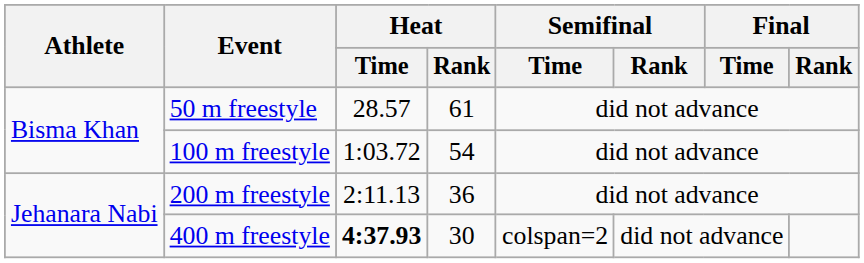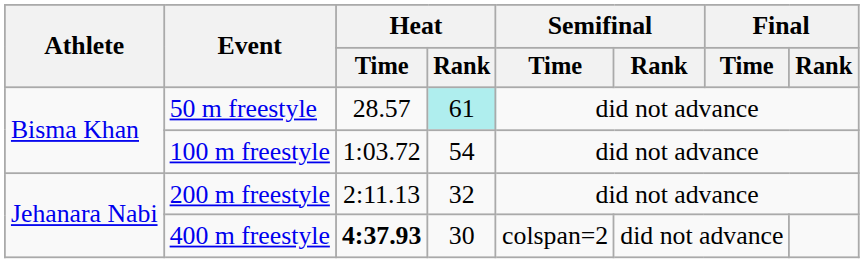50 m freestyle | Heat / Rank: no background -> paleturquoise background
200 m freestyle | Heat / Rank: 36 -> 32
